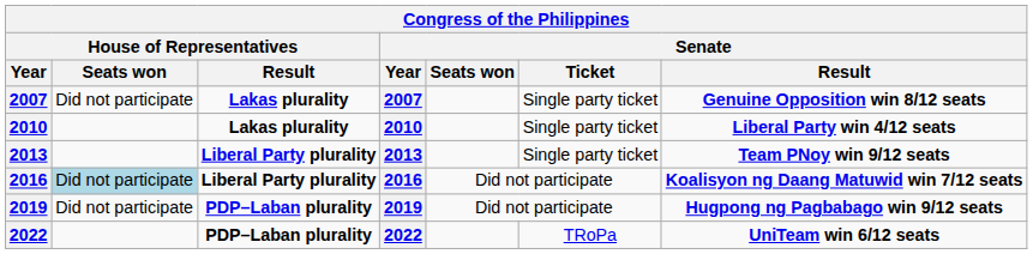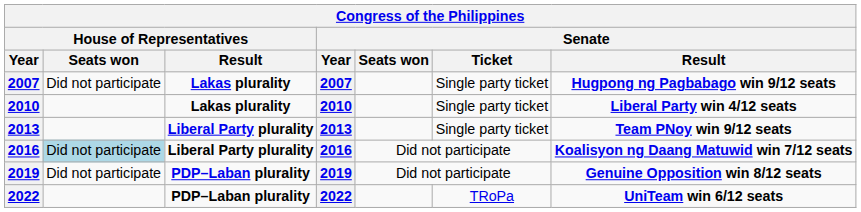row 4 | Senate / Result: Genuine Opposition win 8/12 seats -> Hugpong ng Pagbabago win 9/12 seats
row 8 | Senate / Result: Hugpong ng Pagbabago win 9/12 seats -> Genuine Opposition win 8/12 seats
